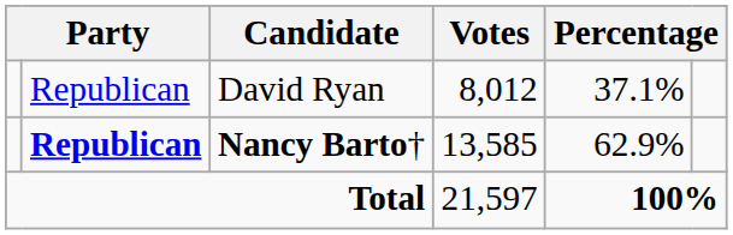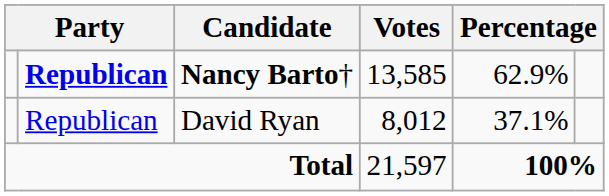rows swapped: Nancy Barto† <-> David Ryan
